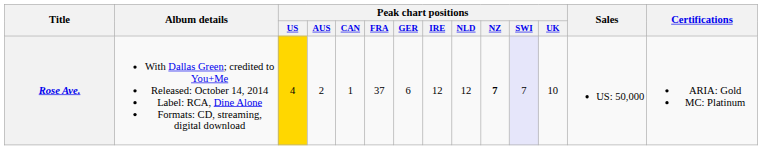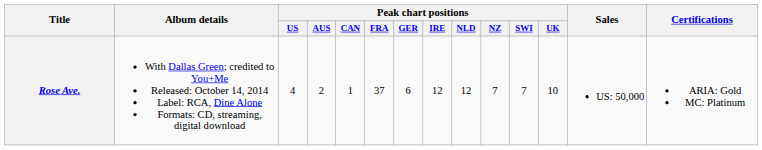Rose Ave. | Peak chart positions / US: gold background -> no background
Rose Ave. | Peak chart positions / NZ: bold -> normal
Rose Ave. | Peak chart positions / SWI: lavender background -> no background
